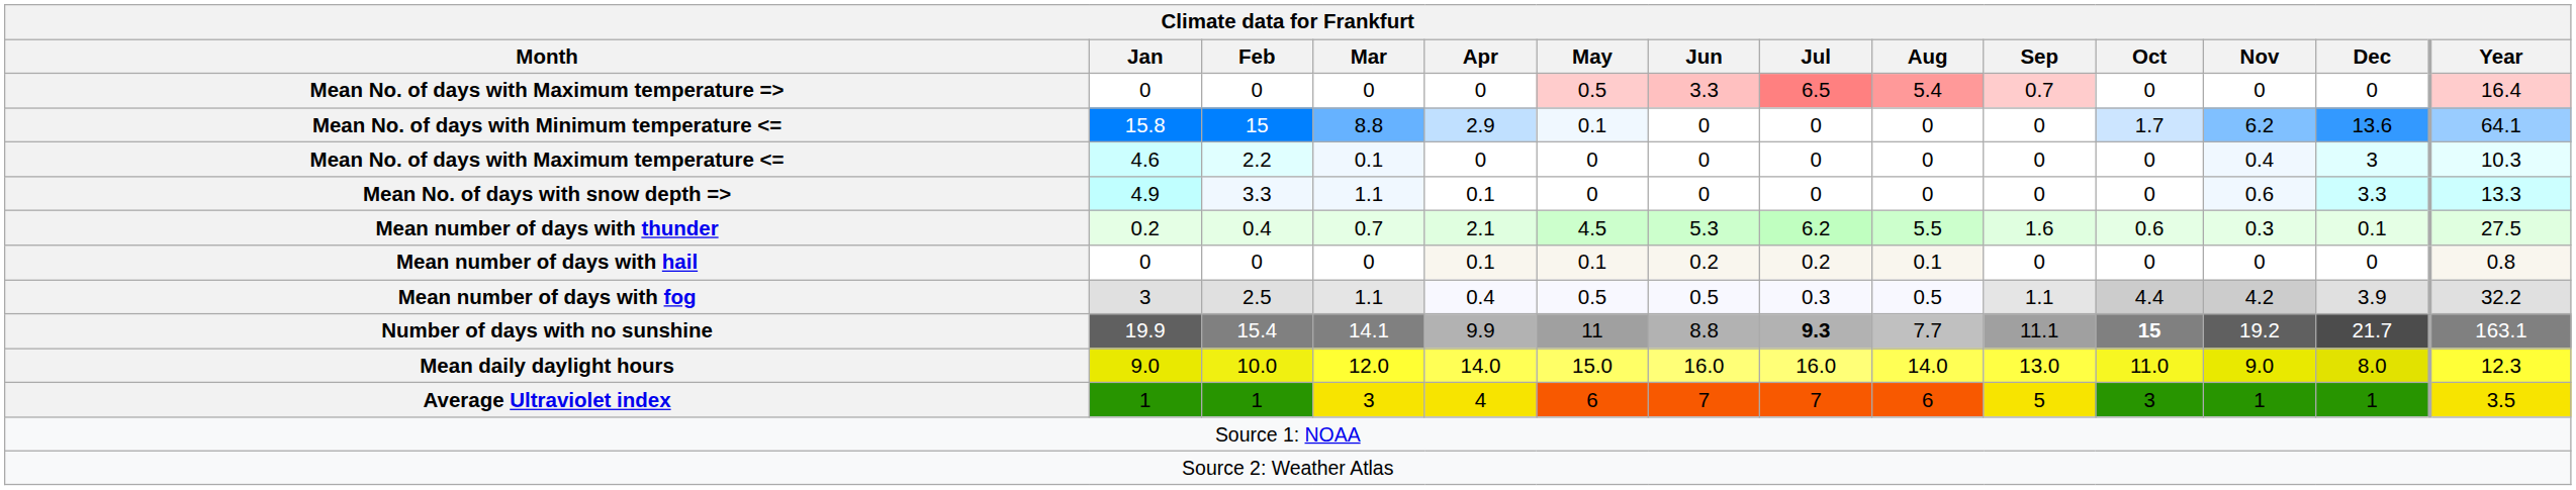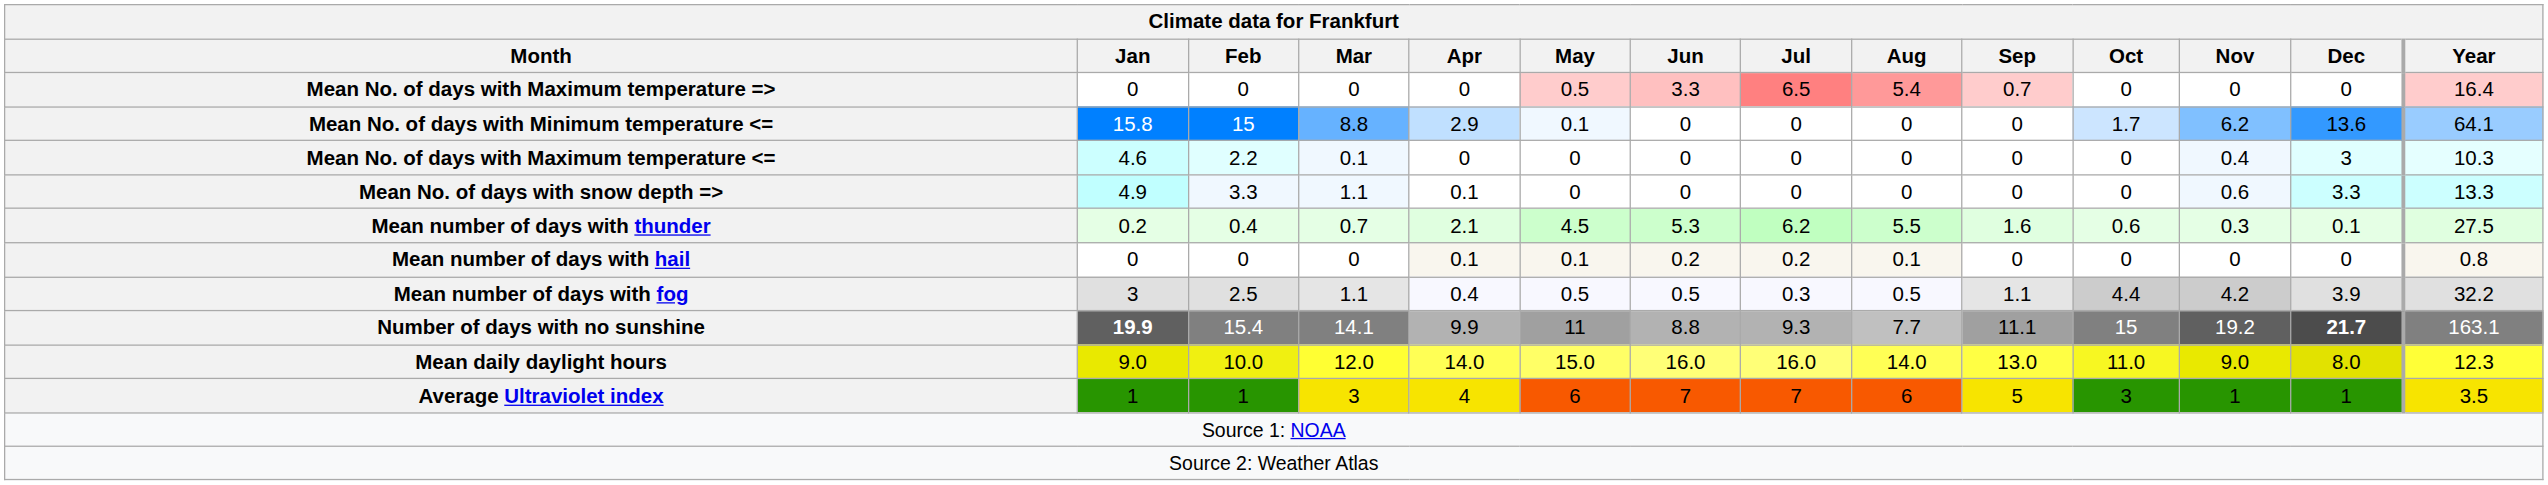Number of days with no sunshine | Jan: normal -> bold
Number of days with no sunshine | Jul: bold -> normal
Number of days with no sunshine | Oct: bold -> normal
Number of days with no sunshine | Dec: normal -> bold
